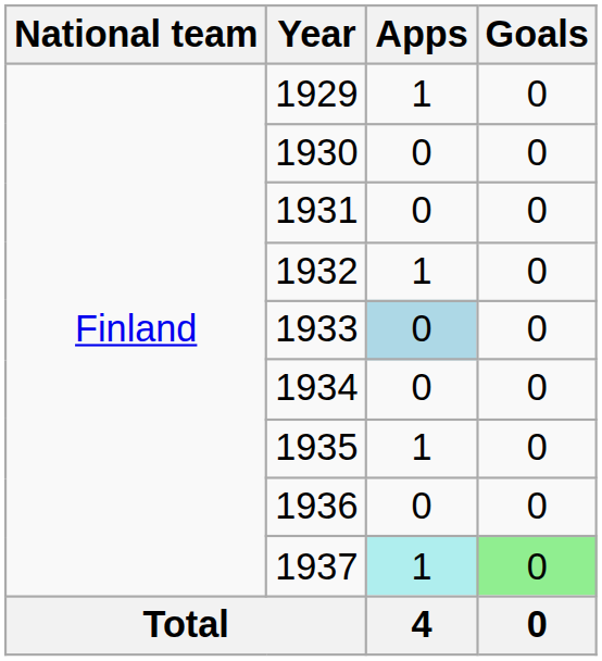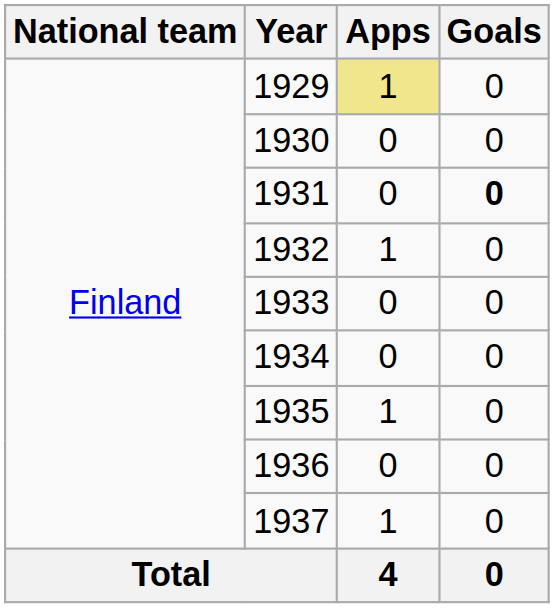1929 | Apps: no background -> khaki background
1931 | Goals: normal -> bold
1933 | Apps: lightblue background -> no background
1937 | Apps: paleturquoise background -> no background
1937 | Goals: lightgreen background -> no background
